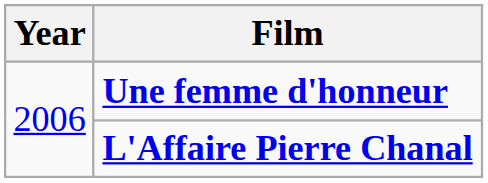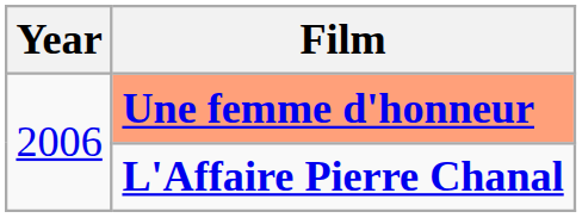Une femme d'honneur | Film: no background -> lightsalmon background
